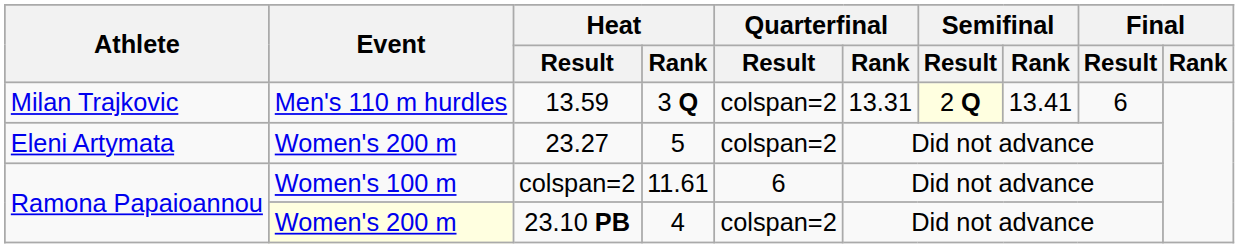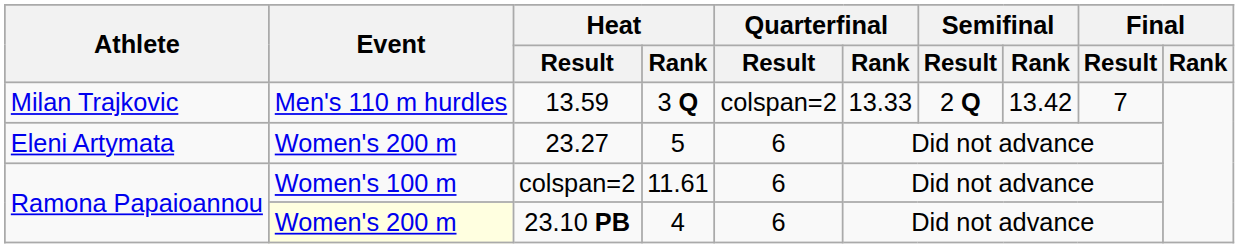13.59 | Quarterfinal / Rank: 13.31 -> 13.33
13.59 | Semifinal / Result: lightyellow background -> no background
13.59 | Semifinal / Rank: 13.41 -> 13.42
13.59 | Final / Result: 6 -> 7
23.27 | Quarterfinal / Result: colspan=2 -> 6
23.10 PB | Quarterfinal / Result: colspan=2 -> 6
